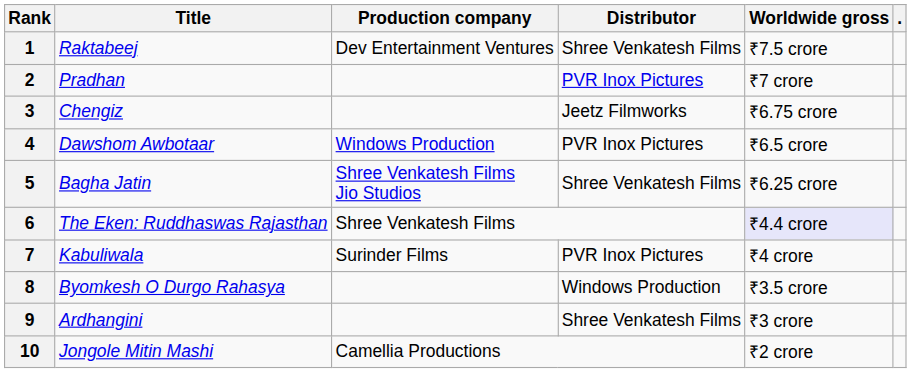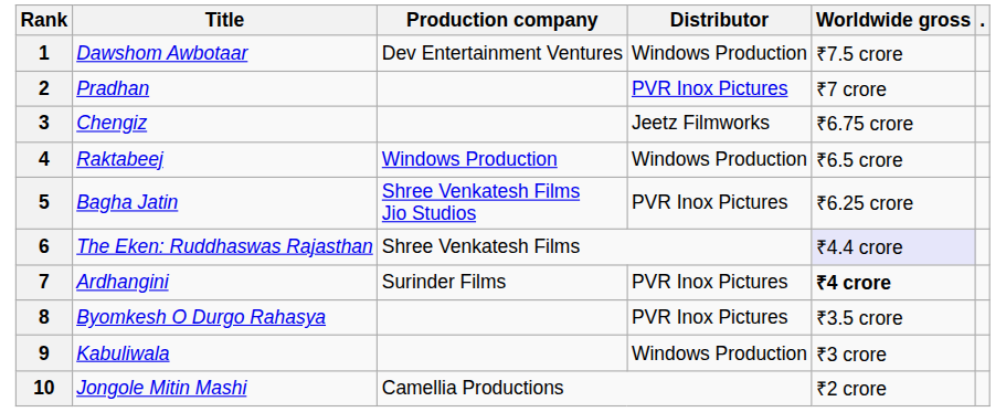1 | Title: Raktabeej -> Dawshom Awbotaar
1 | Distributor: Shree Venkatesh Films -> Windows Production
4 | Title: Dawshom Awbotaar -> Raktabeej
4 | Distributor: PVR Inox Pictures -> Windows Production
5 | Distributor: Shree Venkatesh Films -> PVR Inox Pictures
7 | Title: Kabuliwala -> Ardhangini
7 | Worldwide gross: normal -> bold
8 | Distributor: Windows Production -> PVR Inox Pictures
9 | Title: Ardhangini -> Kabuliwala
9 | Distributor: Shree Venkatesh Films -> Windows Production
